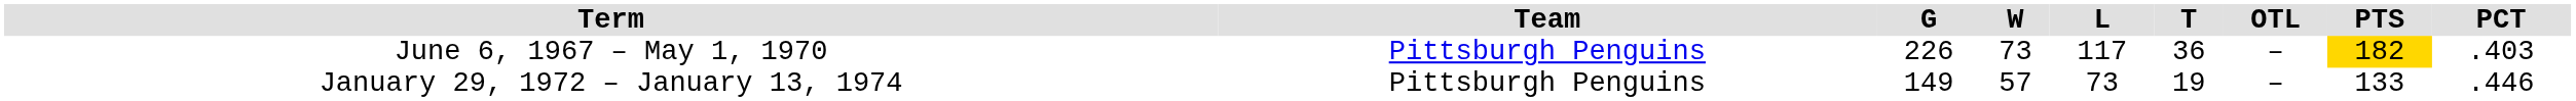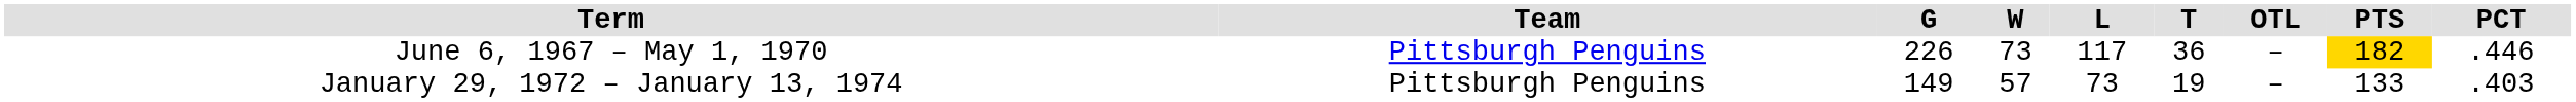June 6, 1967 – May 1, 1970 | PCT: .403 -> .446
January 29, 1972 – January 13, 1974 | PCT: .446 -> .403
